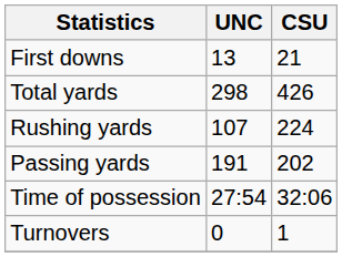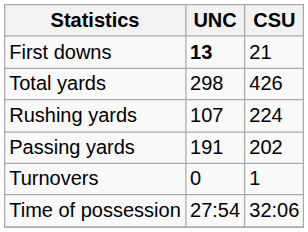First downs | UNC: normal -> bold
rows swapped: Turnovers <-> Time of possession
